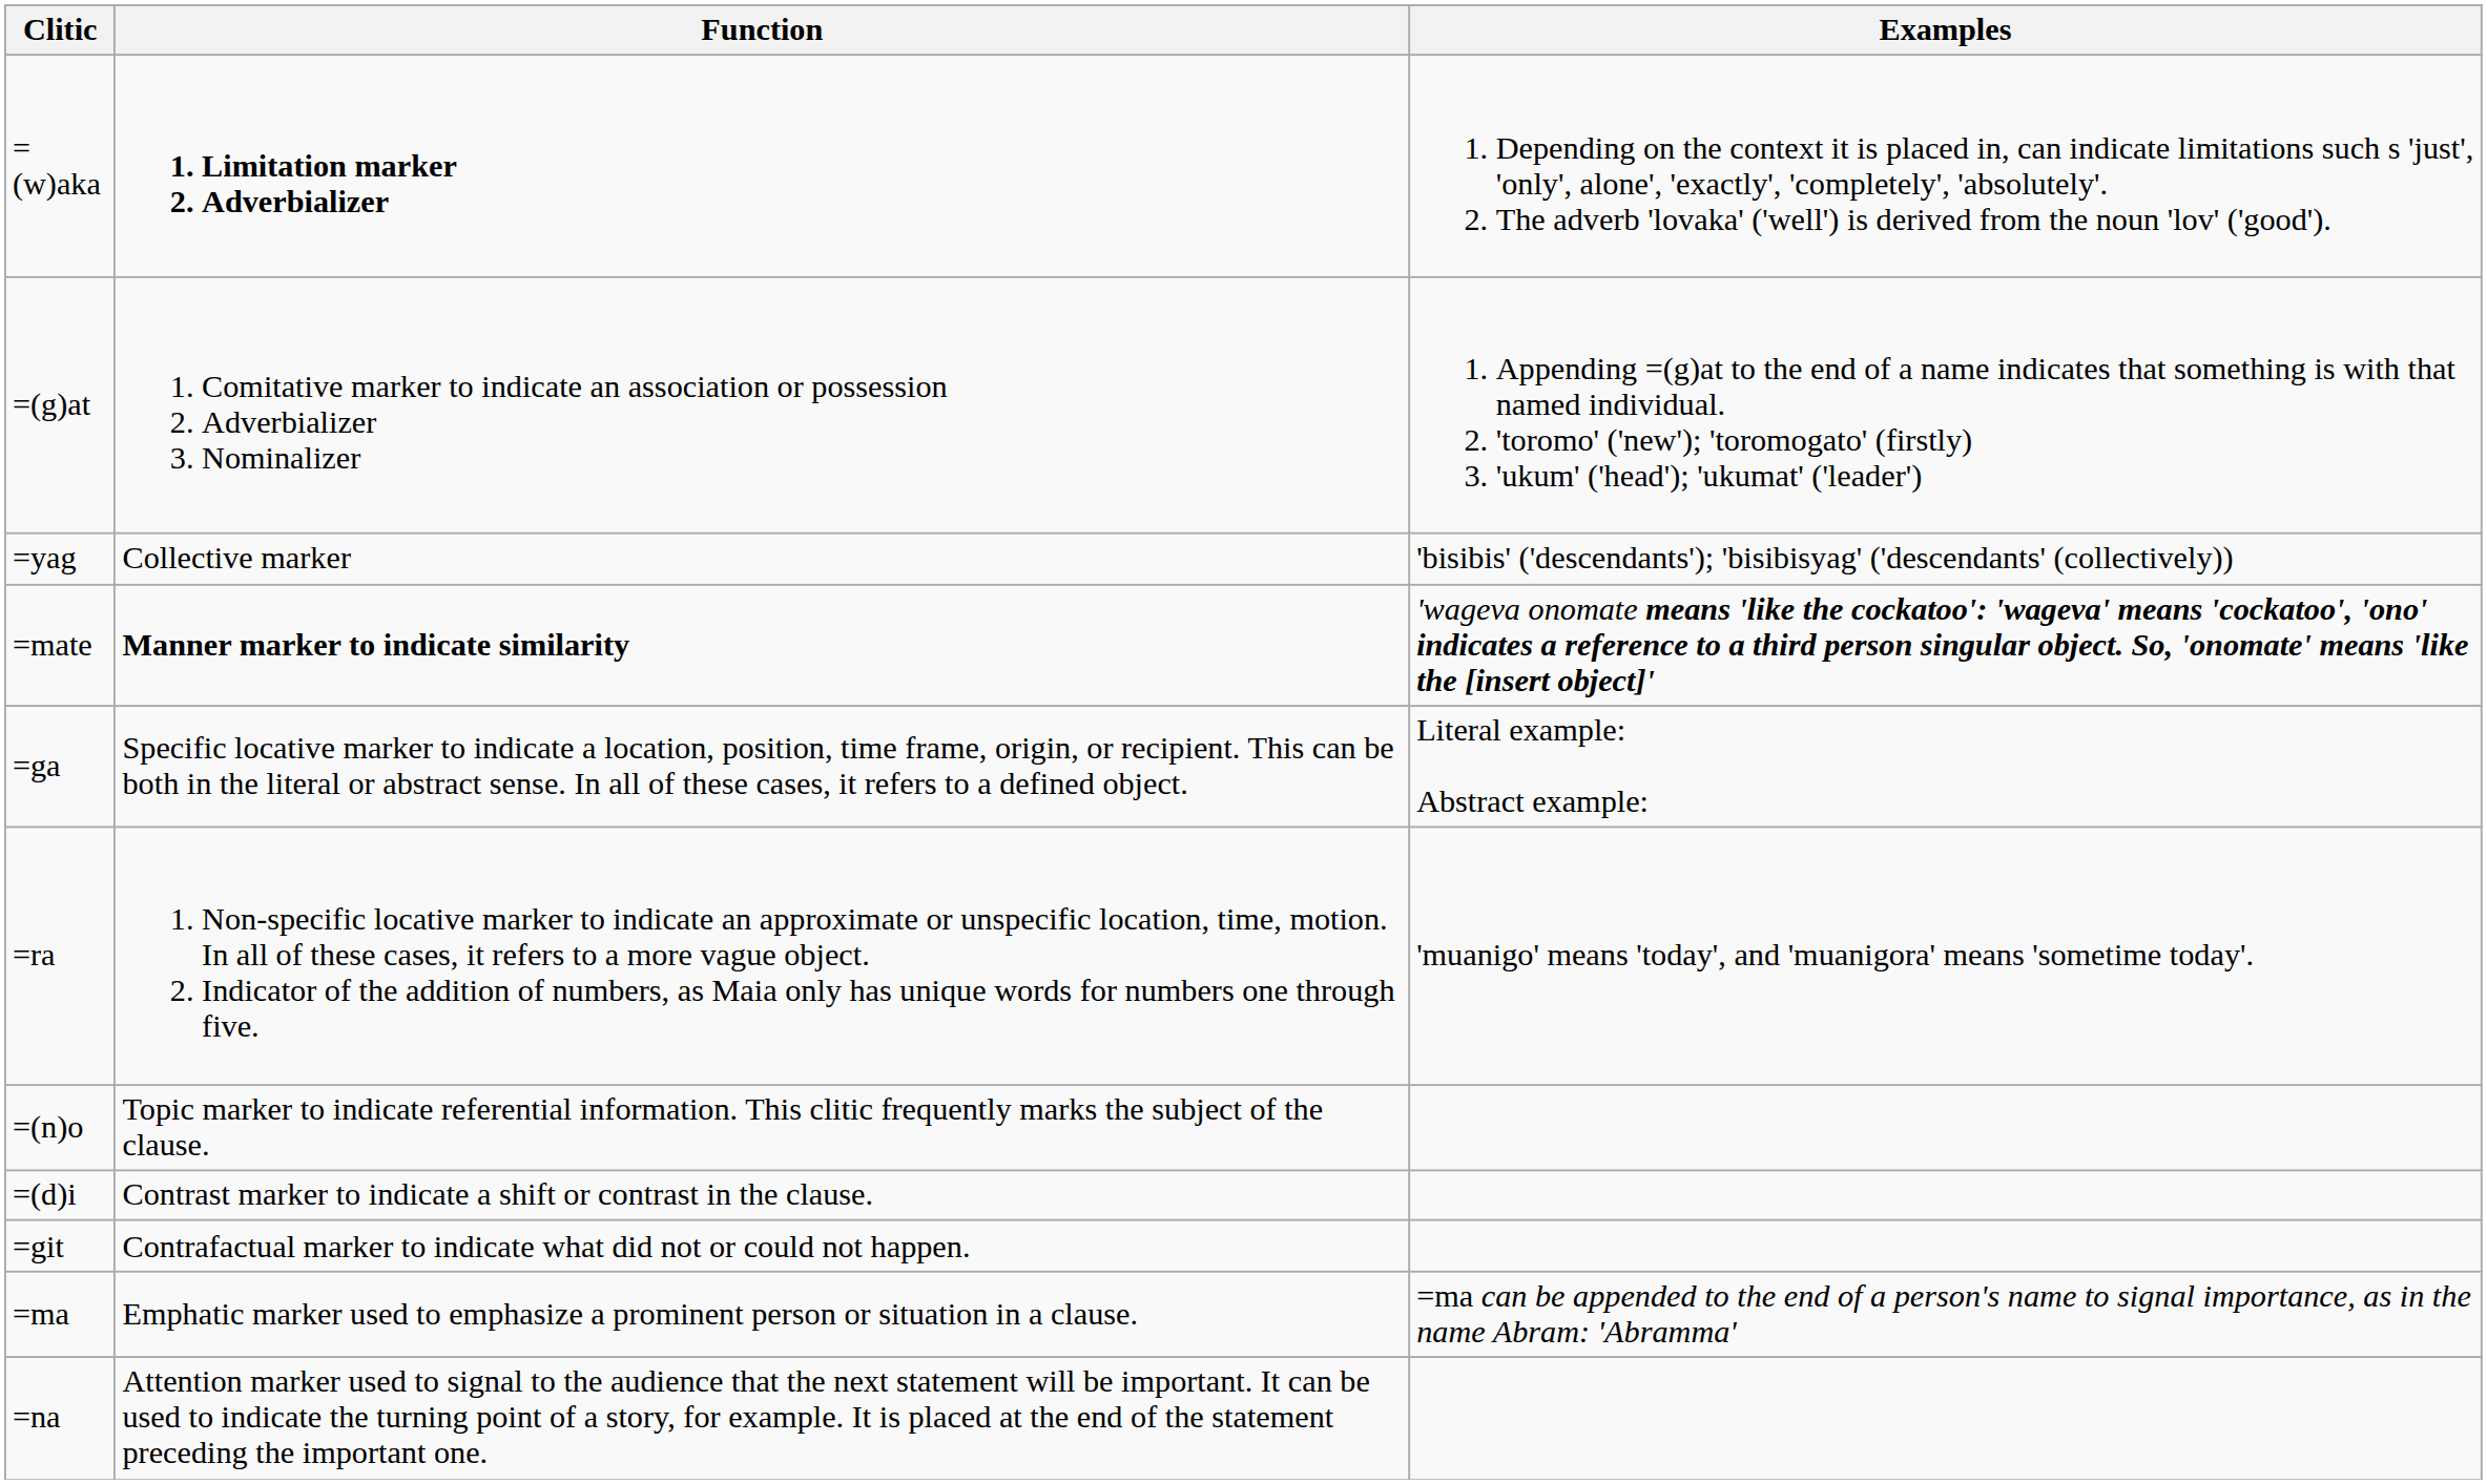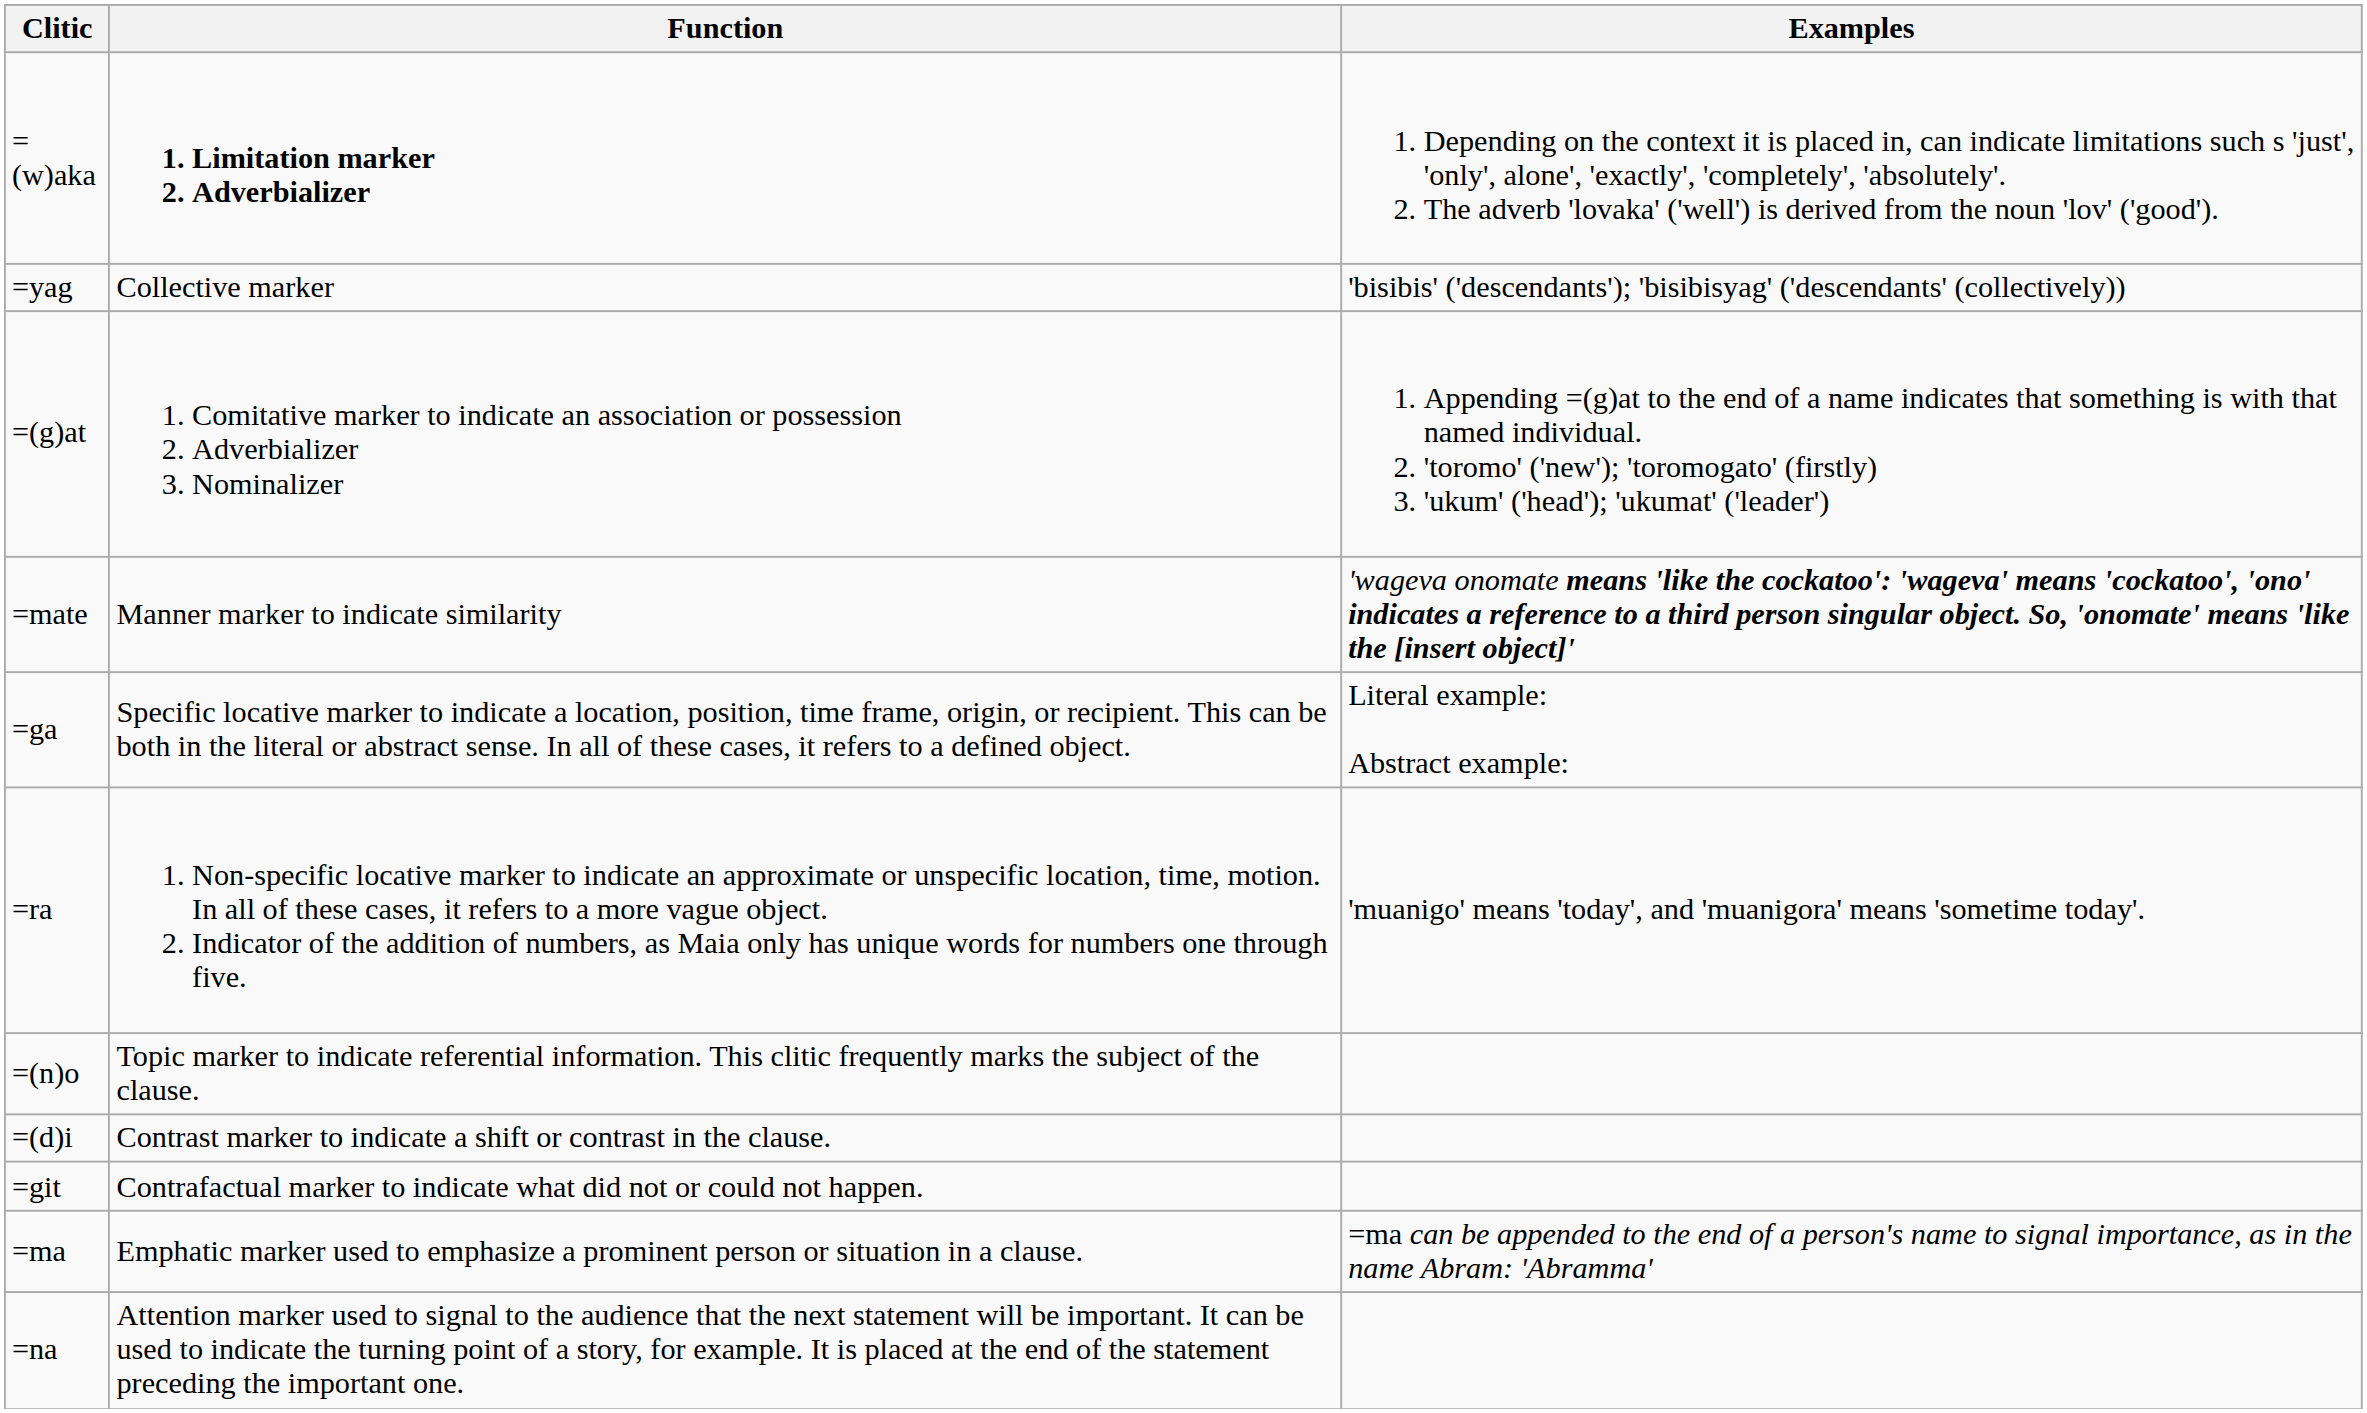rows swapped: =(g)at <-> =yag
=mate | Function: bold -> normal
